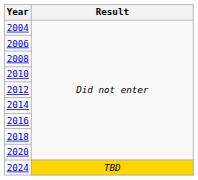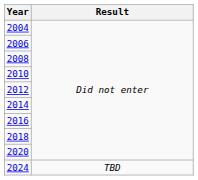2024 | Result: gold background -> no background
